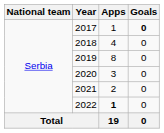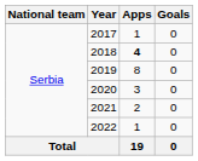2017 | Goals: bold -> normal
2018 | Apps: normal -> bold
2022 | Apps: bold -> normal
